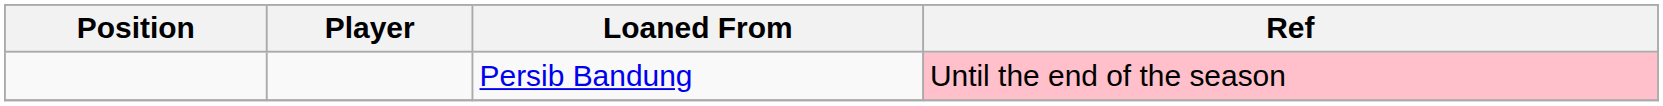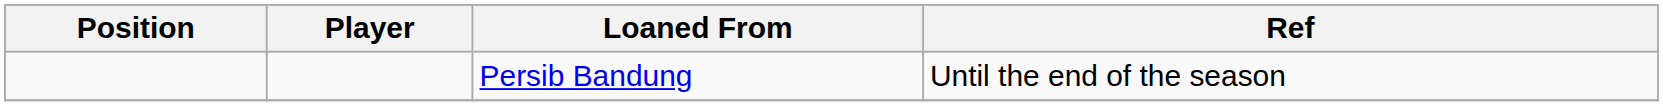Persib Bandung | Ref: pink background -> no background
